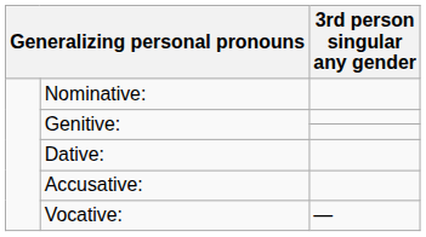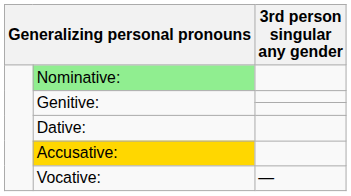Nominative: | column 2: no background -> lightgreen background
Accusative: | column 2: no background -> gold background
